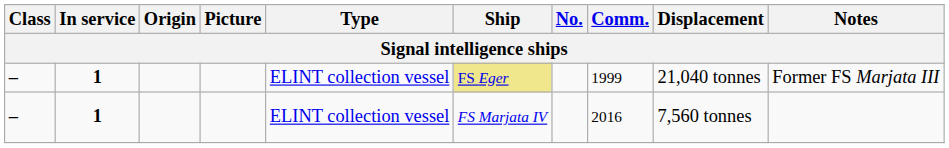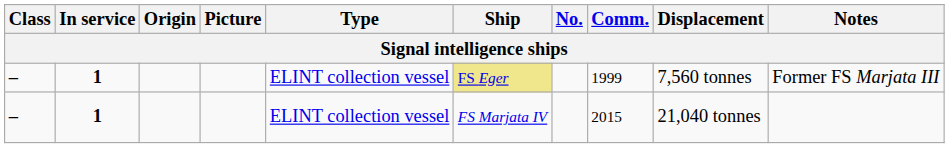row 3 | Displacement: 21,040 tonnes -> 7,560 tonnes
row 4 | Comm.: 2016 -> 2015
row 4 | Displacement: 7,560 tonnes -> 21,040 tonnes
